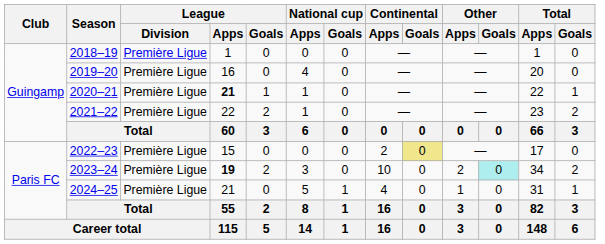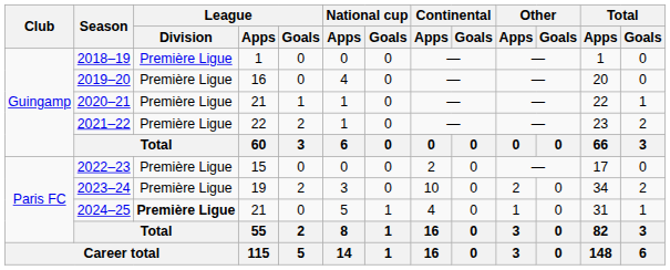2020–21 | League / Apps: bold -> normal
2022–23 | Continental / Goals: khaki background -> no background
2023–24 | League / Apps: bold -> normal
2023–24 | Other / Goals: paleturquoise background -> no background
2024–25 | League / Division: normal -> bold
